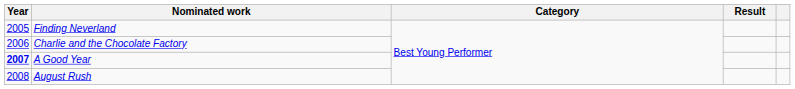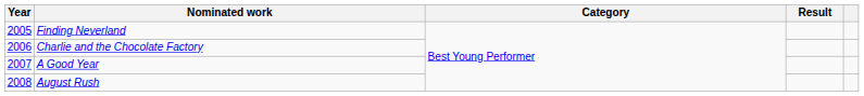A Good Year | Year: bold -> normal
